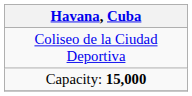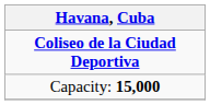row 2 | column 1: normal -> bold
